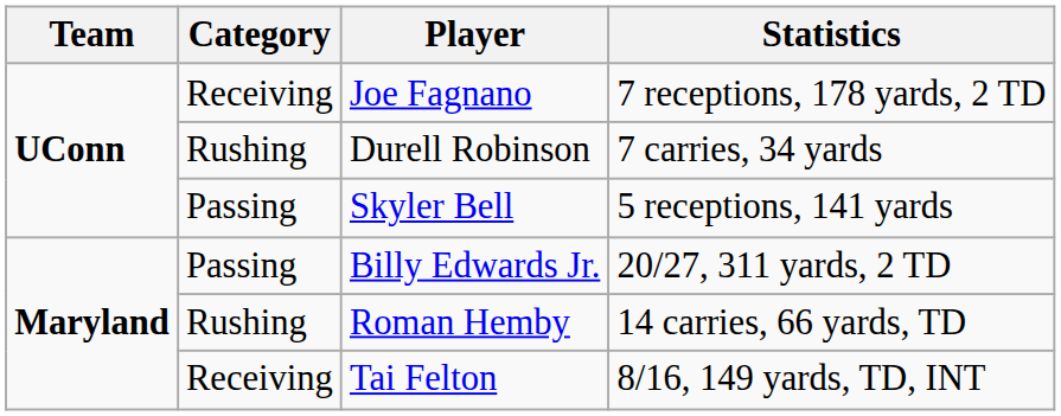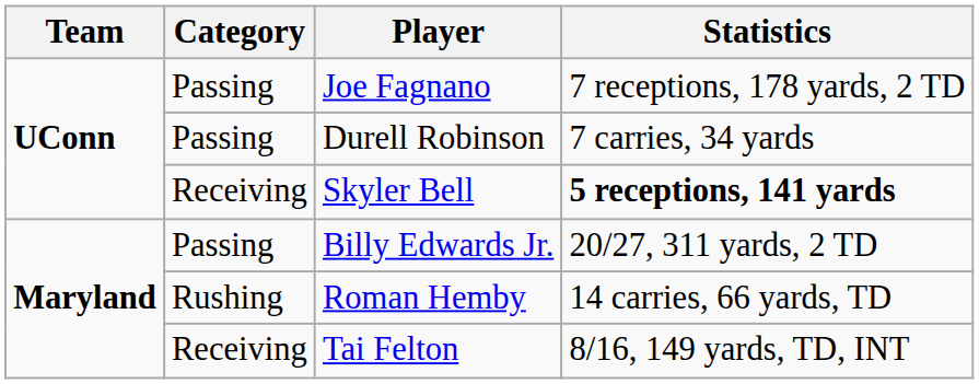Joe Fagnano | Category: Receiving -> Passing
Durell Robinson | Category: Rushing -> Passing
Skyler Bell | Category: Passing -> Receiving
Skyler Bell | Statistics: normal -> bold
